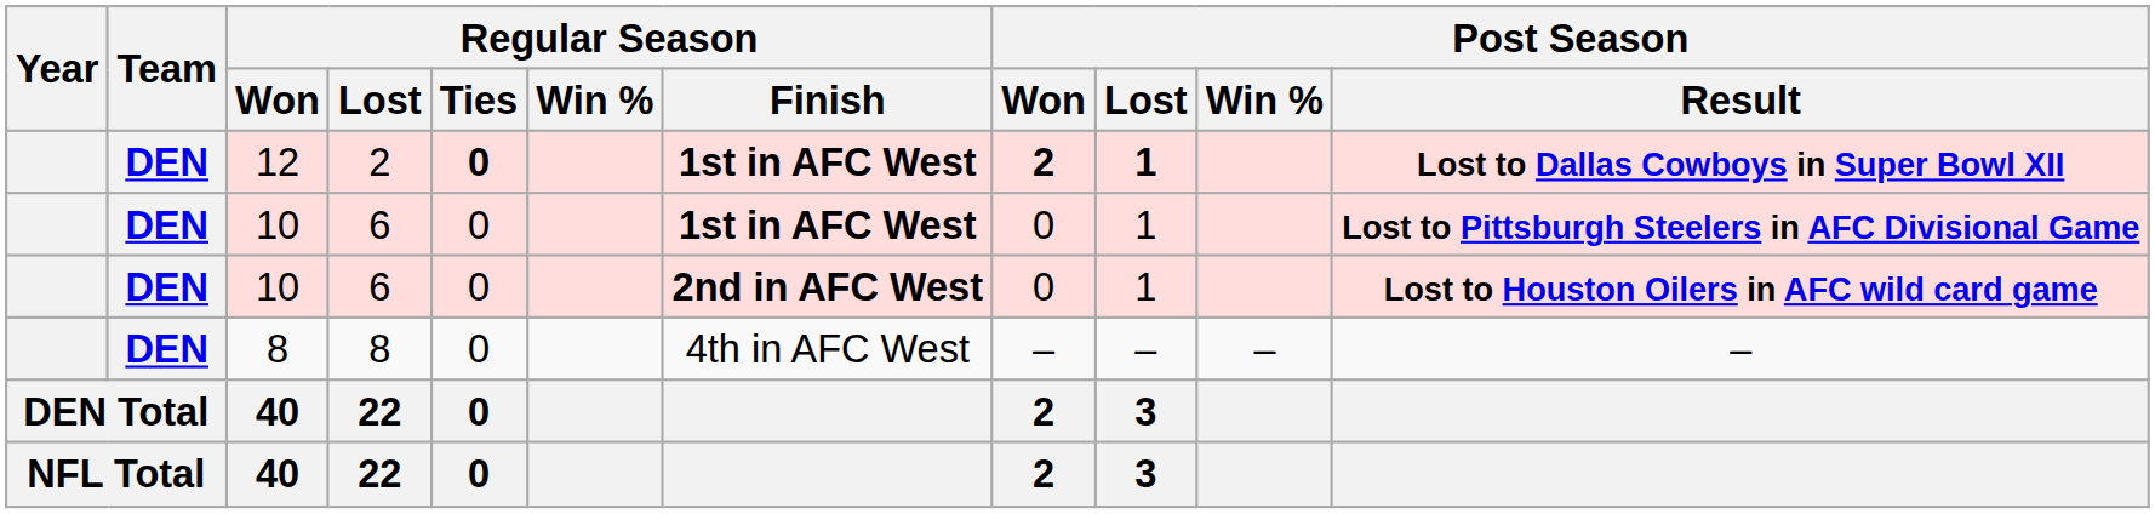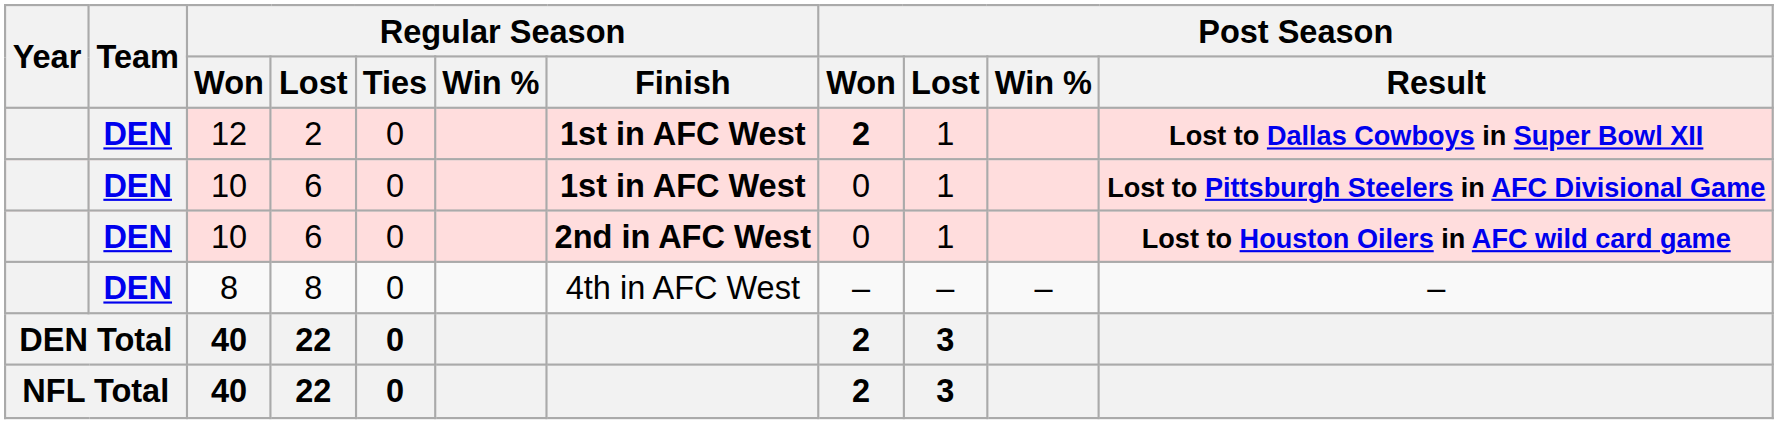12 | Regular Season / Ties: bold -> normal
12 | Post Season / Lost: bold -> normal
